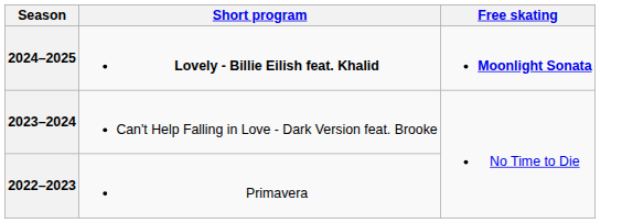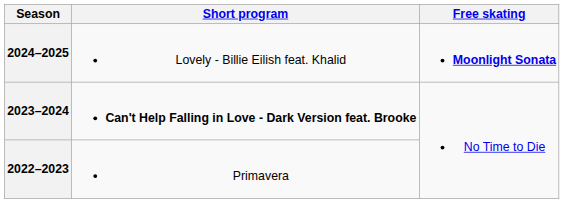2024–2025 | Short program: bold -> normal
2023–2024 | Short program: normal -> bold
